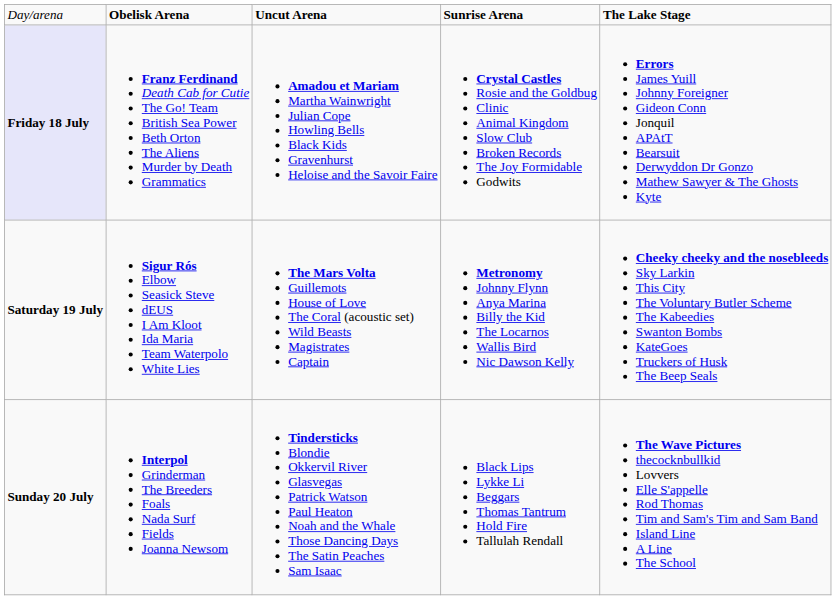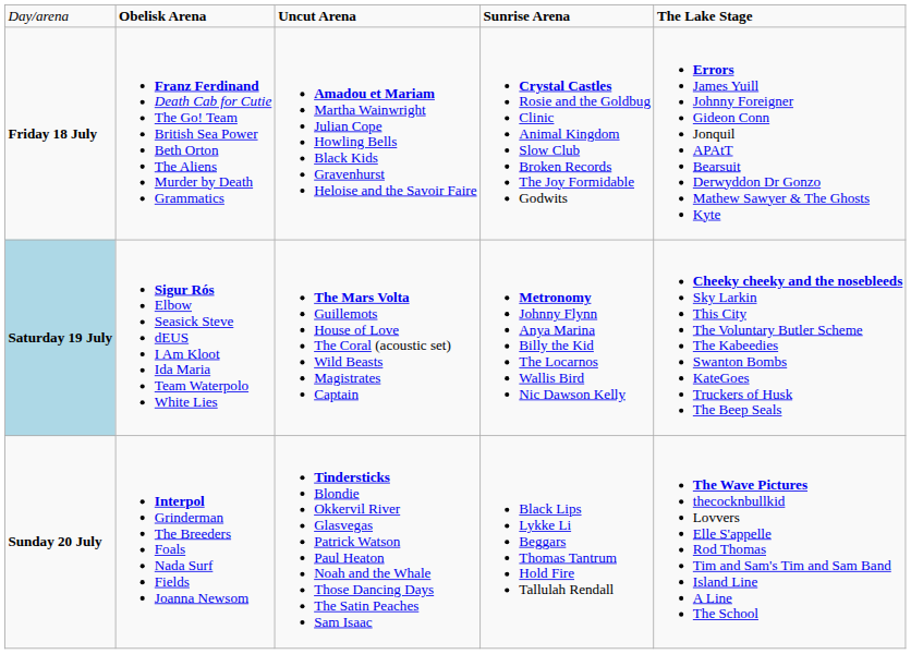Friday 18 July | column 1: lavender background -> no background
Saturday 19 July | column 1: no background -> lightblue background
